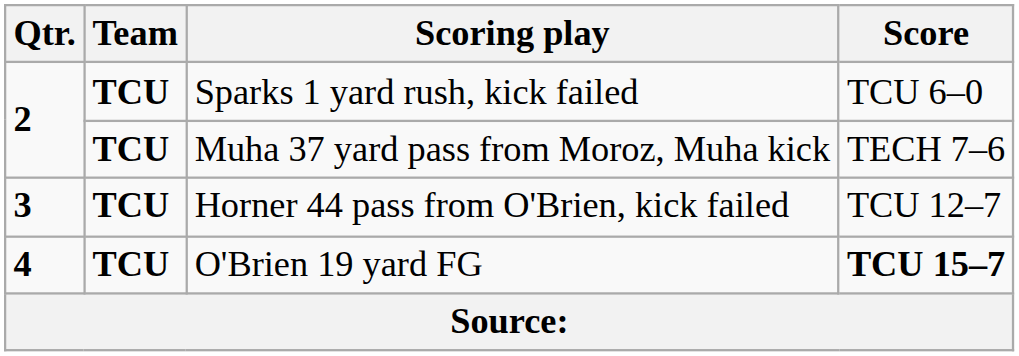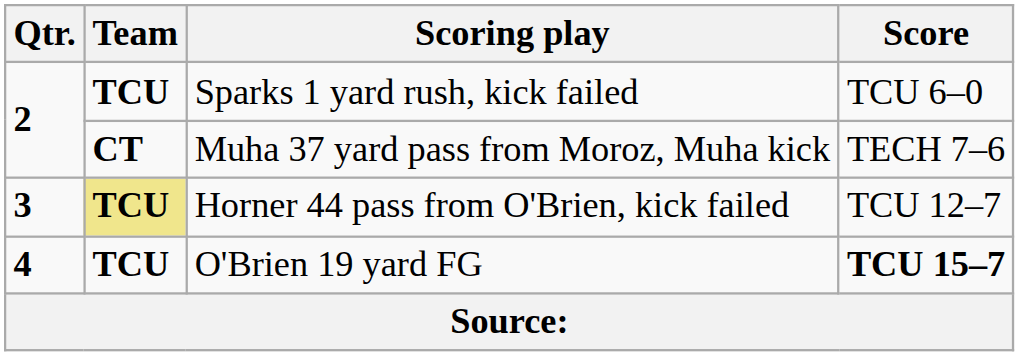Muha 37 yard pass from Moroz, Muha kick | Team: TCU -> CT
Horner 44 pass from O'Brien, kick failed | Team: no background -> khaki background
